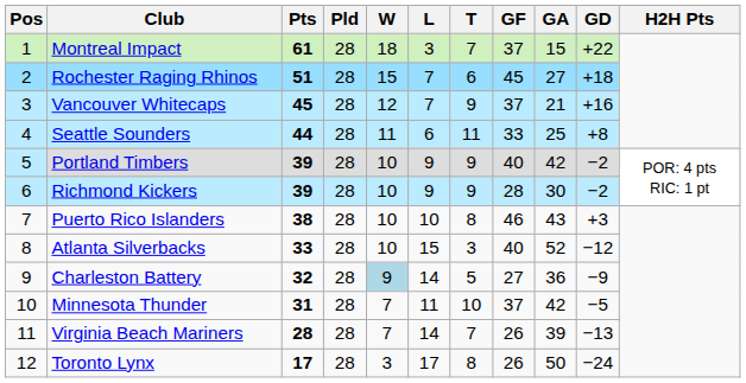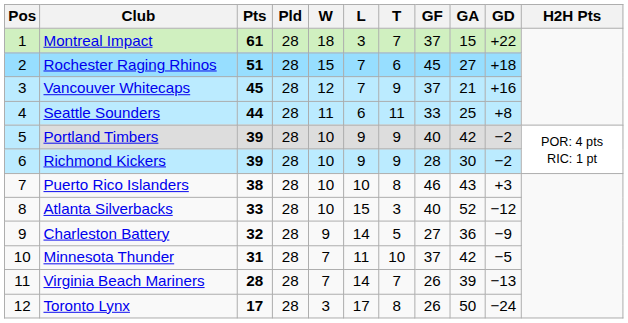Charleston Battery | W: lightblue background -> no background
